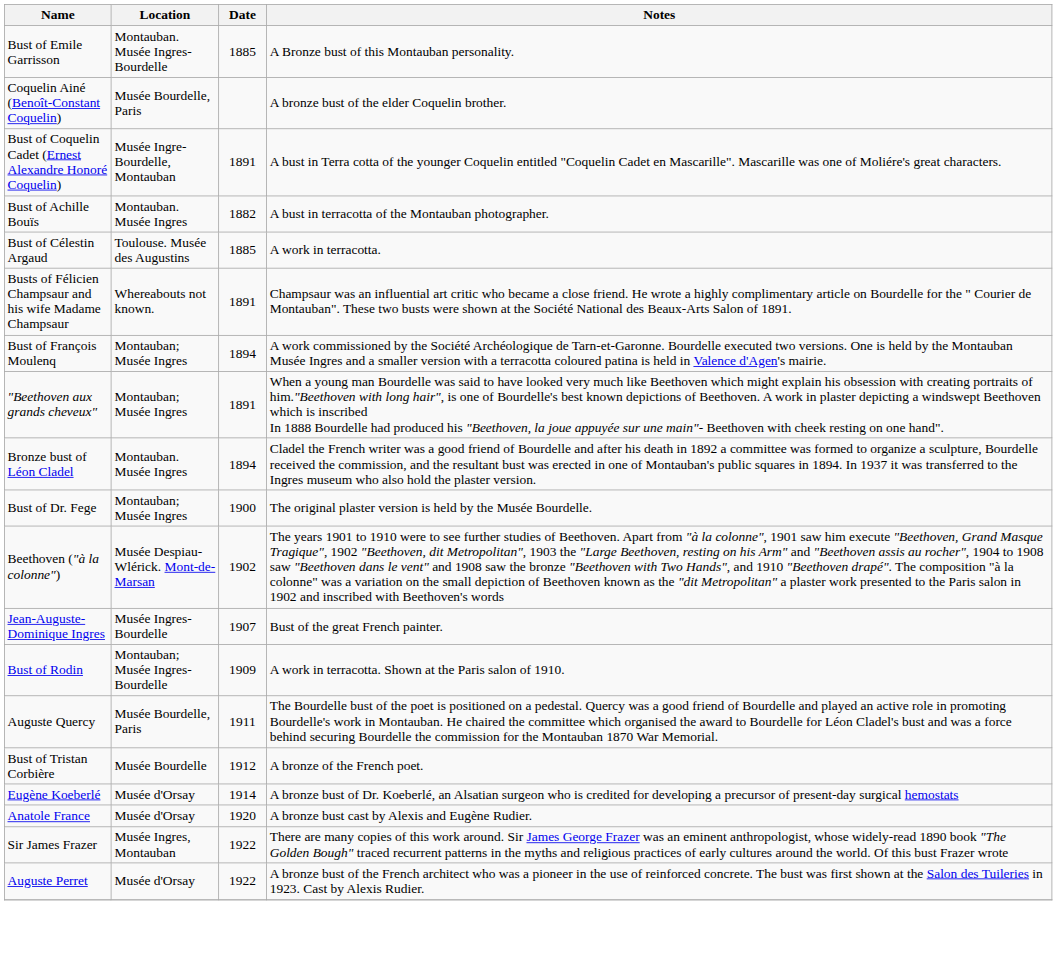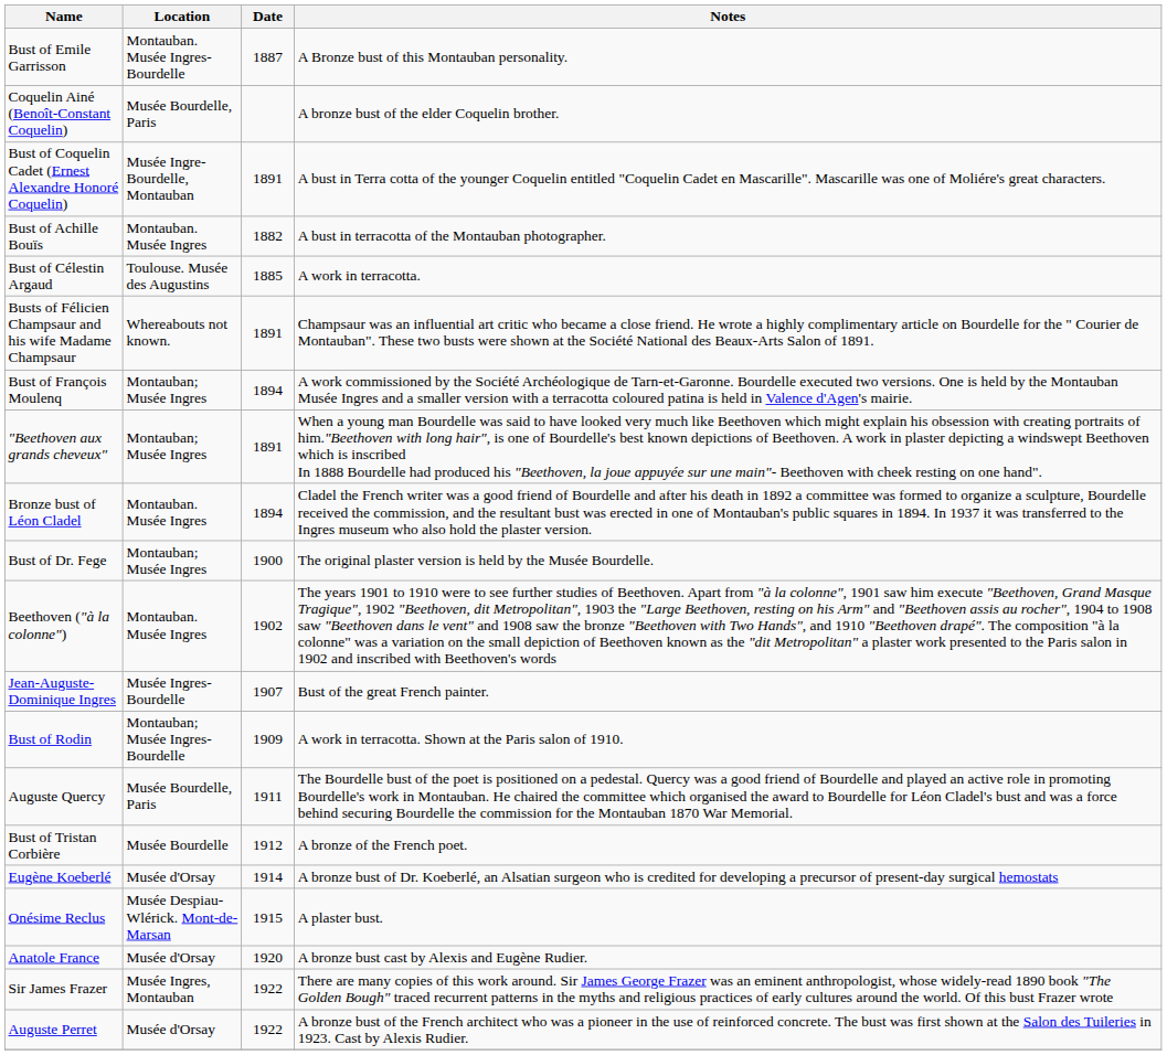Bust of Emile Garrisson | Date: 1885 -> 1887
Beethoven ("à la colonne") | Location: Musée Despiau-Wlérick. Mont-de-Marsan -> Montauban. Musée Ingres
+ row: Onésime Reclus | Musée Despiau-Wlérick. Mont-de-Marsan | 1915 | A plaster bust.
